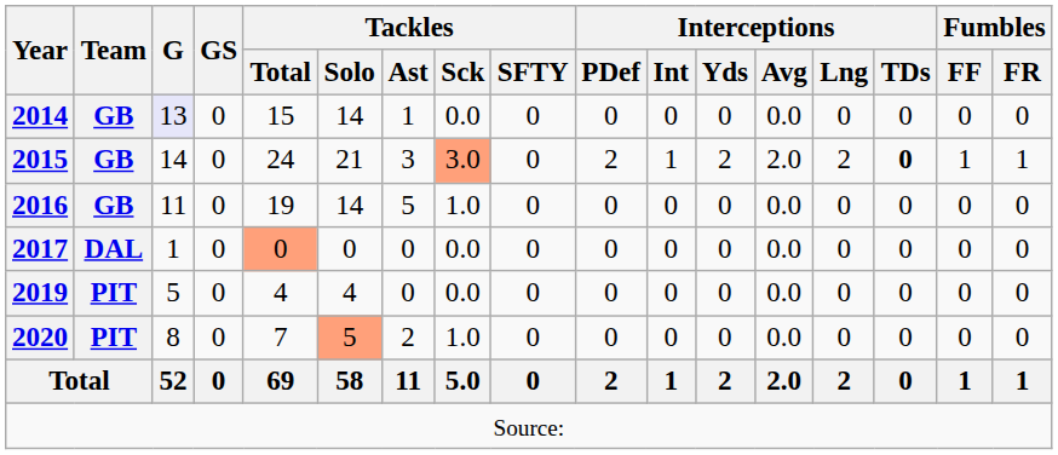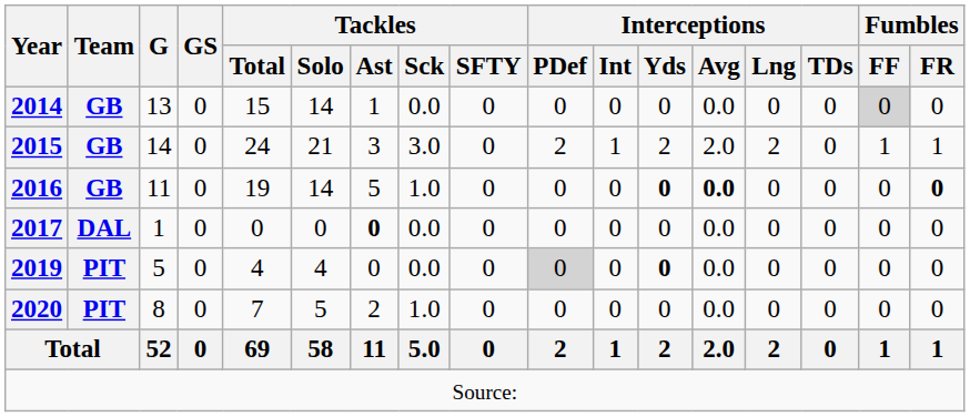2014 | G: lavender background -> no background
2014 | Fumbles / FF: no background -> lightgrey background
2015 | Tackles / Sck: lightsalmon background -> no background
2015 | Interceptions / TDs: bold -> normal
2016 | Interceptions / Yds: normal -> bold
2016 | Interceptions / Avg: normal -> bold
2016 | Fumbles / FR: normal -> bold
2017 | Tackles / Total: lightsalmon background -> no background
2017 | Tackles / Ast: normal -> bold
2019 | Interceptions / PDef: no background -> lightgrey background
2019 | Interceptions / Yds: normal -> bold
2020 | Tackles / Solo: lightsalmon background -> no background
